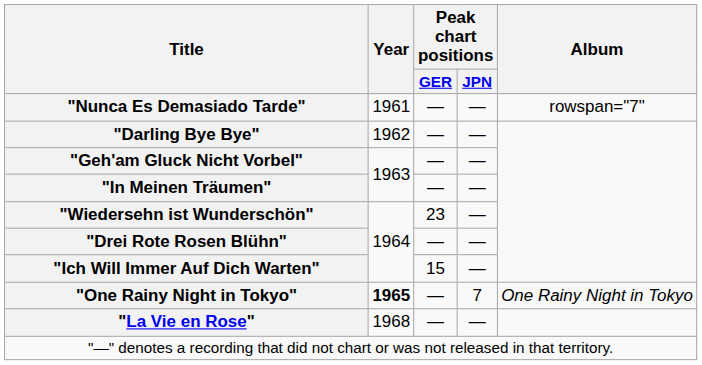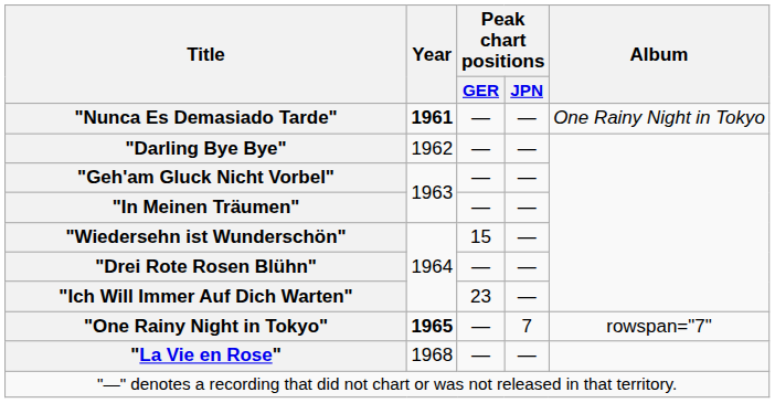"Nunca Es Demasiado Tarde" | Year: normal -> bold
"Nunca Es Demasiado Tarde" | Album: rowspan="7" -> One Rainy Night in Tokyo
"Wiedersehn ist Wunderschön" | Peak chart positions / GER: 23 -> 15
"Ich Will Immer Auf Dich Warten" | Peak chart positions / GER: 15 -> 23
"One Rainy Night in Tokyo" | Album: One Rainy Night in Tokyo -> rowspan="7"
